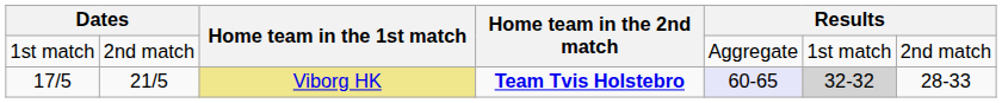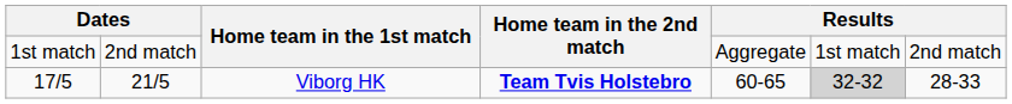17/5 | Home team in the 1st match: khaki background -> no background
17/5 | column 5: lavender background -> no background
